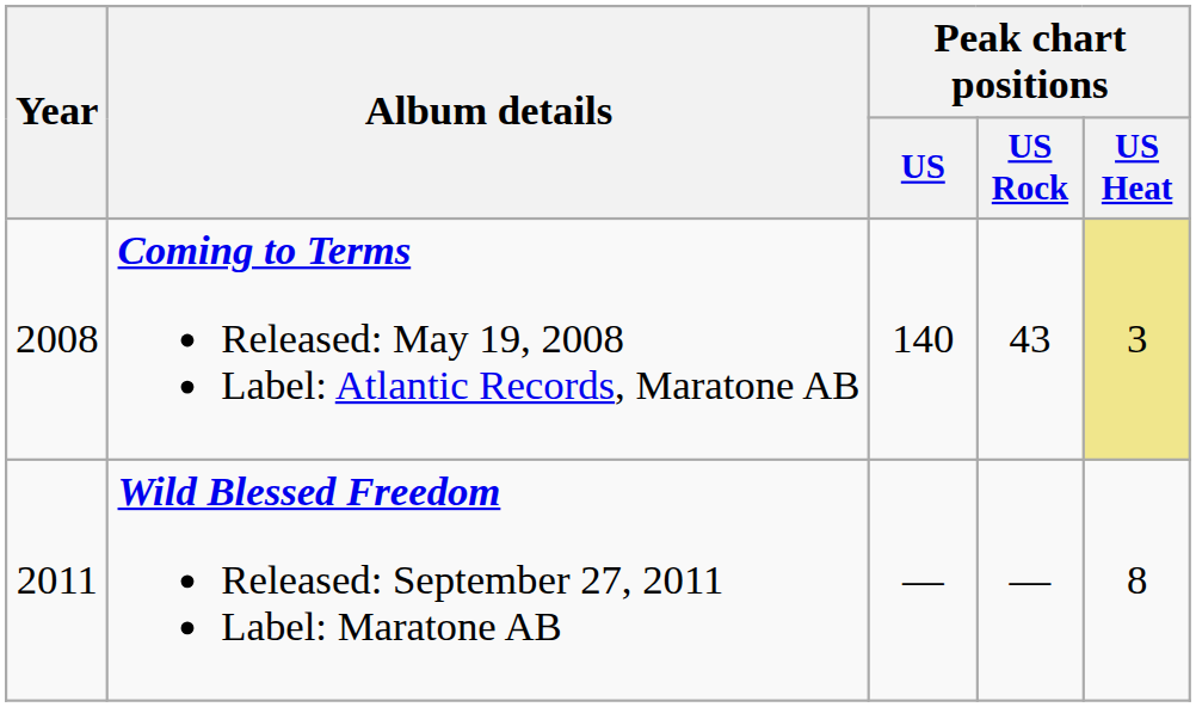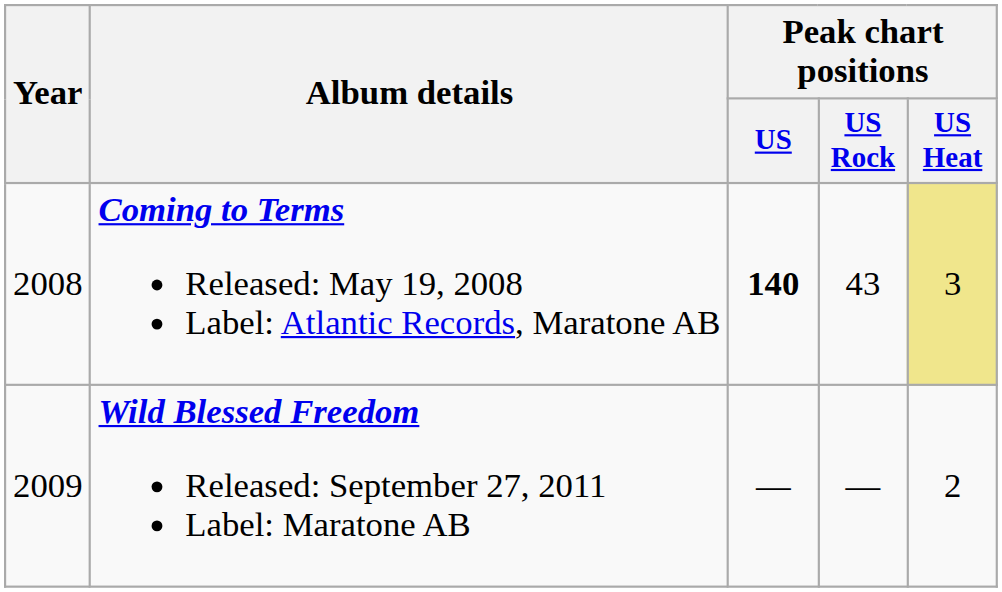row 3 | Peak chart positions / US: normal -> bold
row 4 | Year: 2011 -> 2009
row 4 | Peak chart positions / US Heat: 8 -> 2
